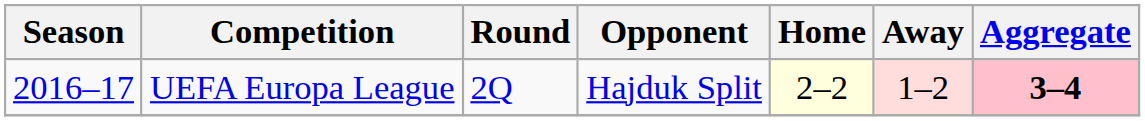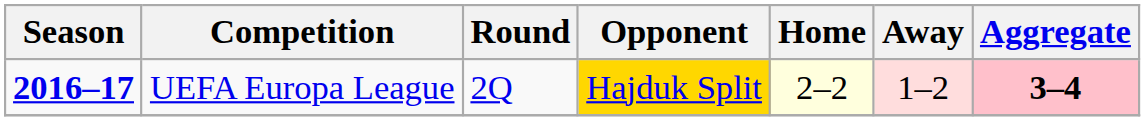UEFA Europa League | Season: normal -> bold
UEFA Europa League | Opponent: no background -> gold background
